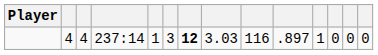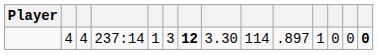row 2 | column 8: 3.03 -> 3.30
row 2 | column 9: 116 -> 114
row 2 | column 14: normal -> bold
